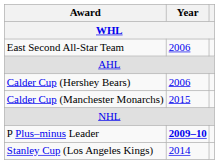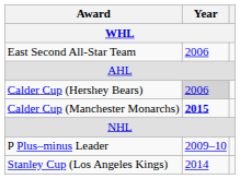Calder Cup (Hershey Bears) | Year: no background -> lightgrey background
Calder Cup (Manchester Monarchs) | Year: normal -> bold
P Plus–minus Leader | Year: bold -> normal
